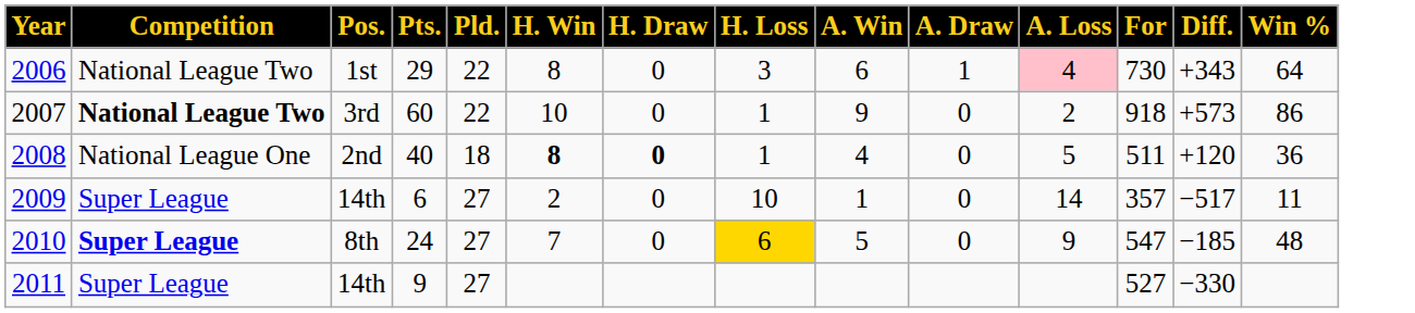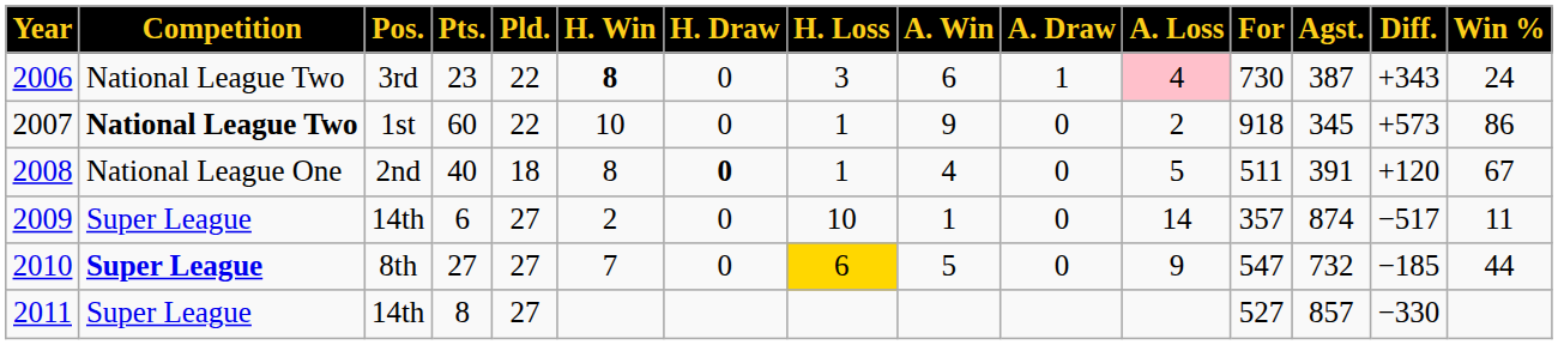+ column: Agst. | 387 | 345 | 391 | 874 | 732 | 857
2006 | Pos.: 1st -> 3rd
2006 | Pts.: 29 -> 23
2006 | H. Win: normal -> bold
2006 | Win %: 64 -> 24
2007 | Pos.: 3rd -> 1st
2008 | H. Win: bold -> normal
2008 | Win %: 36 -> 67
2010 | Pts.: 24 -> 27
2010 | Win %: 48 -> 44
2011 | Pts.: 9 -> 8
